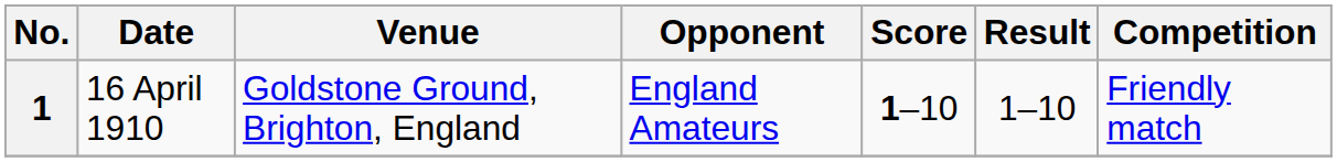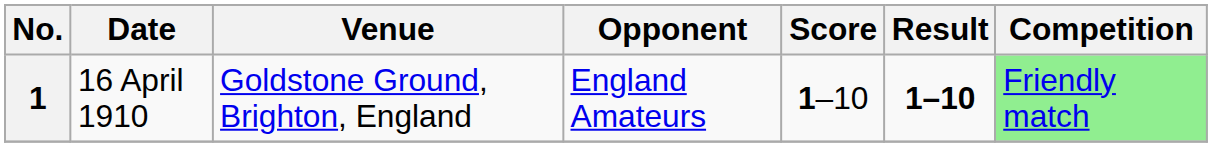1 | Result: normal -> bold
1 | Competition: no background -> lightgreen background
